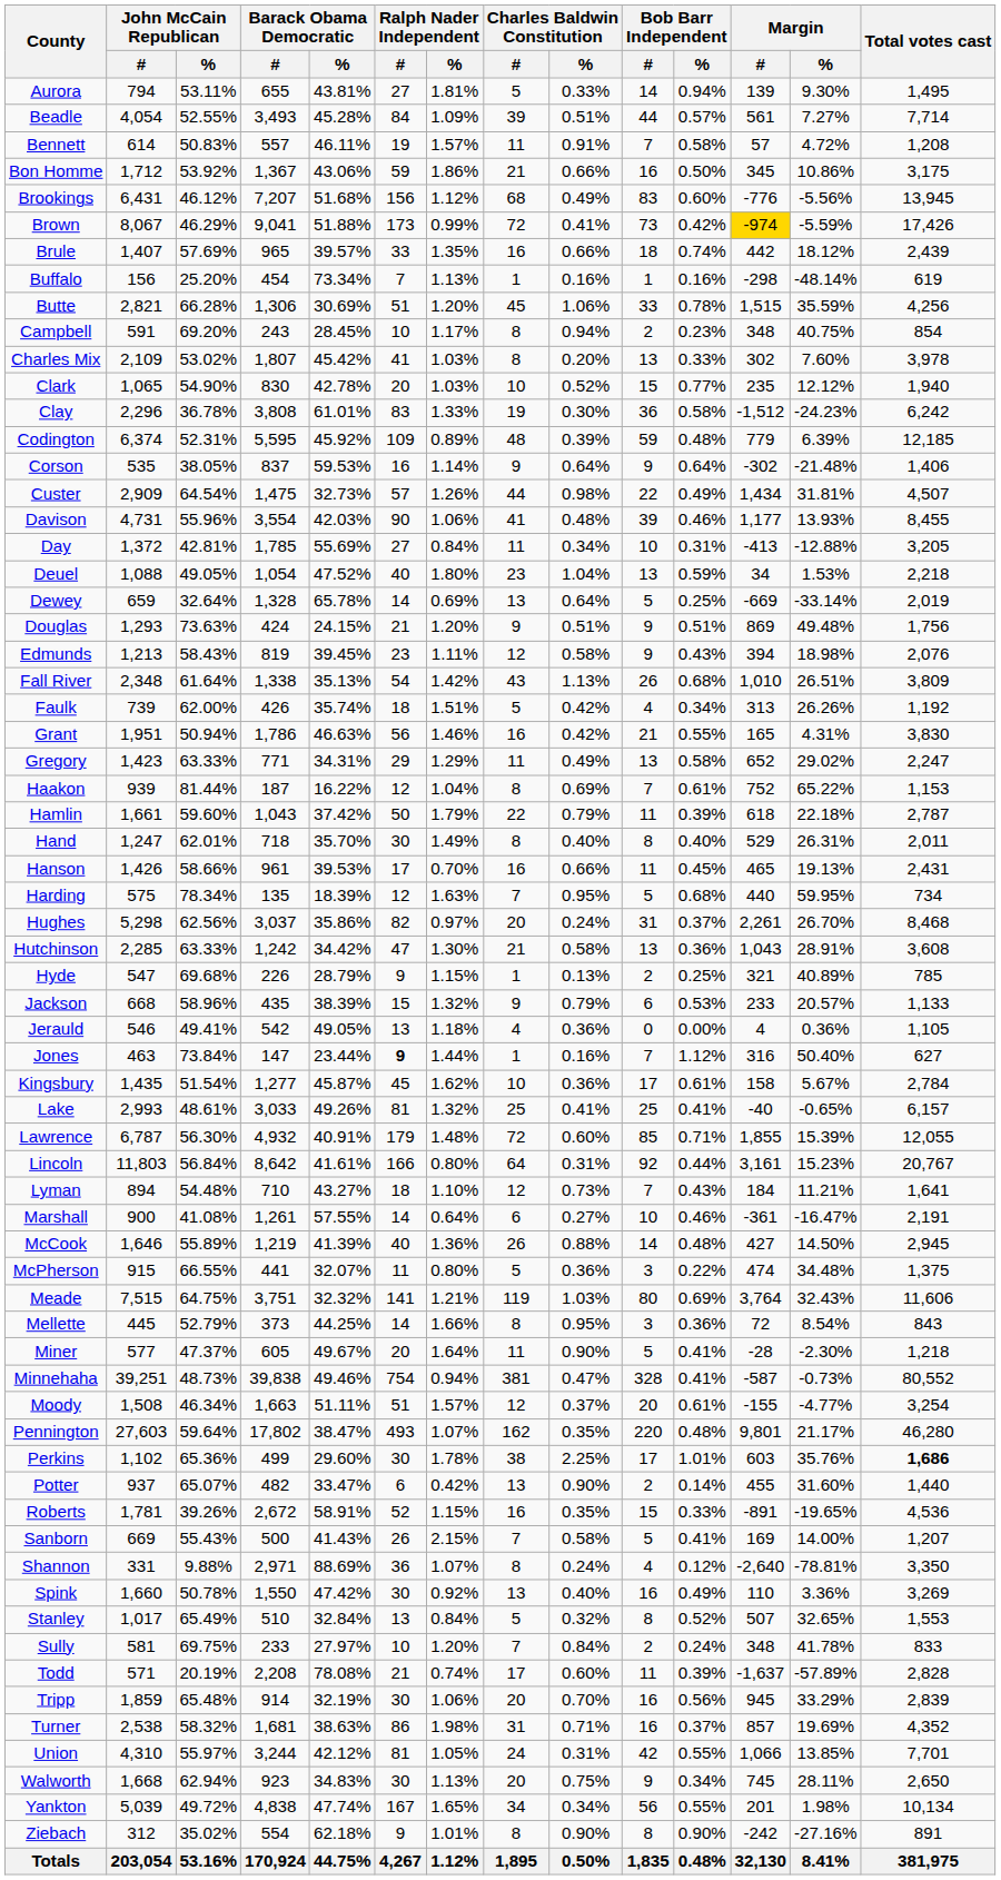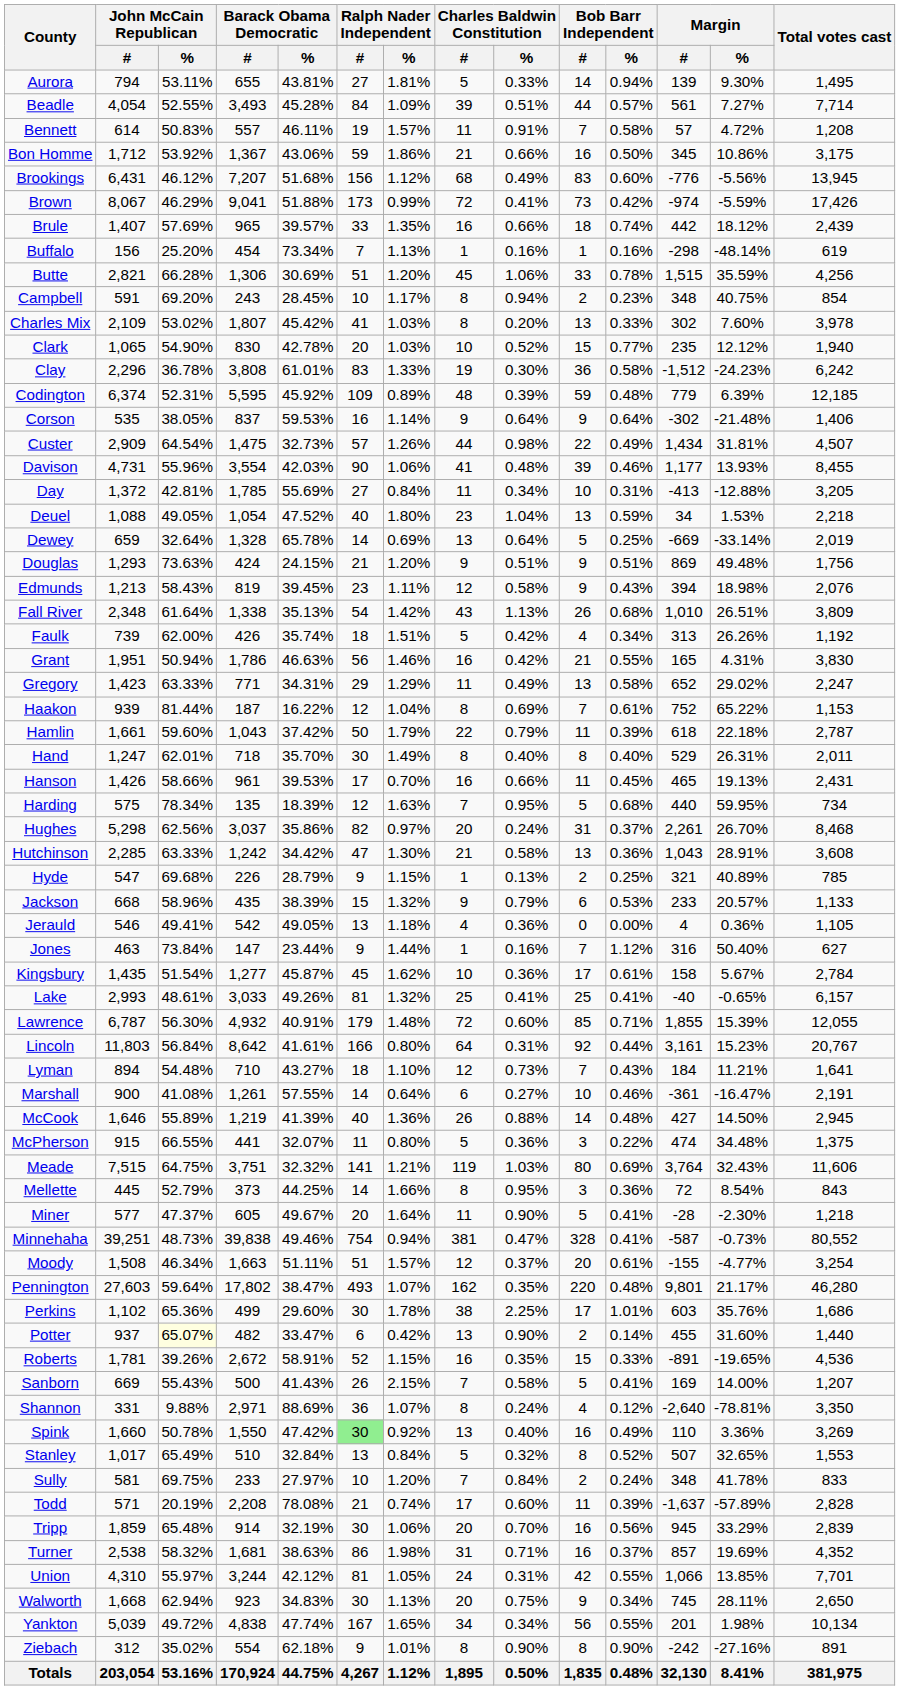Brown | Margin / #: gold background -> no background
Jones | Ralph Nader Independent / #: bold -> normal
Perkins | Total votes cast: bold -> normal
Potter | John McCain Republican / %: no background -> lightyellow background
Spink | Ralph Nader Independent / #: no background -> lightgreen background
